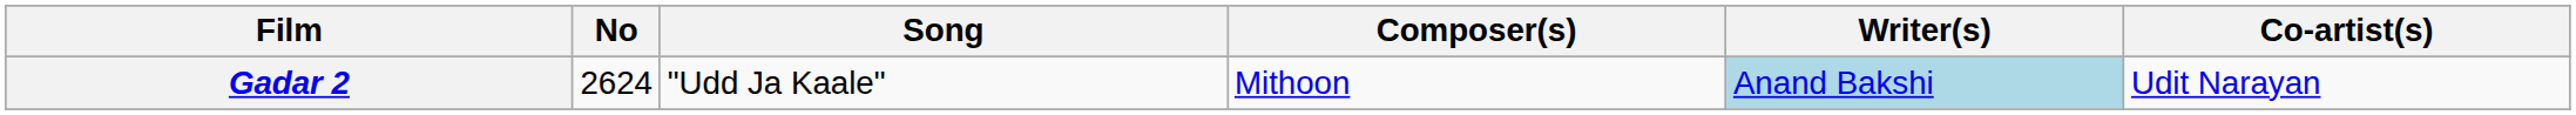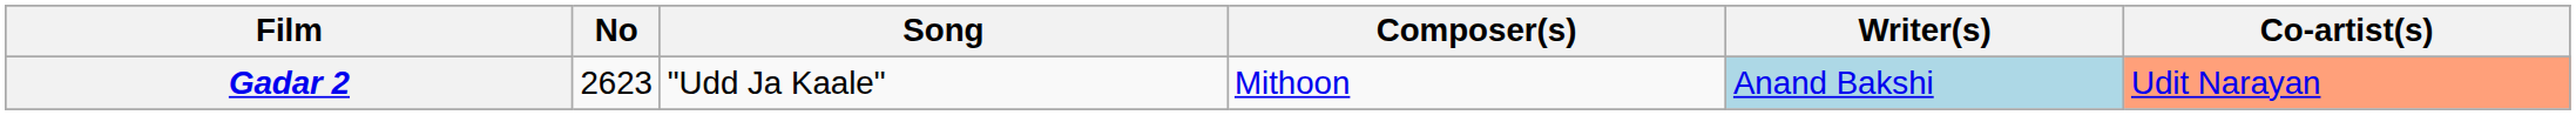Gadar 2 | No: 2624 -> 2623
Gadar 2 | Co-artist(s): no background -> lightsalmon background
